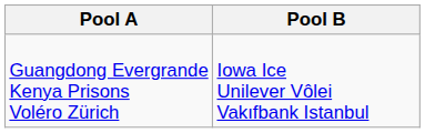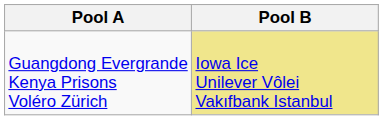Guangdong Evergrande Kenya Prisons Voléro Zürich | Pool B: no background -> khaki background
